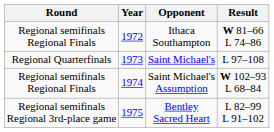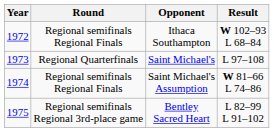columns swapped: Year <-> Round
Ithaca Southampton | Result: W 81–66 L 74–86 -> W 102–93 L 68–84
Saint Michael's Assumption | Result: W 102–93 L 68–84 -> W 81–66 L 74–86
